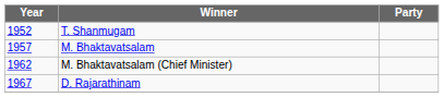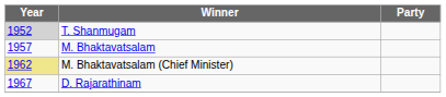T. Shanmugam | Year: no background -> lightgrey background
M. Bhaktavatsalam (Chief Minister) | Year: no background -> khaki background
